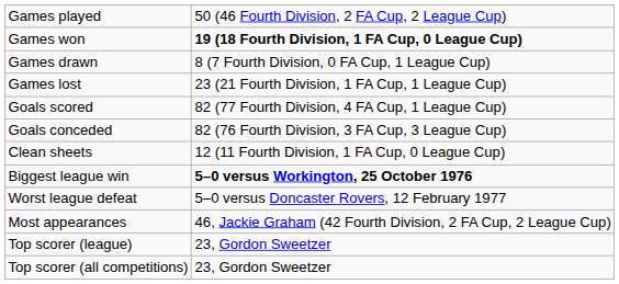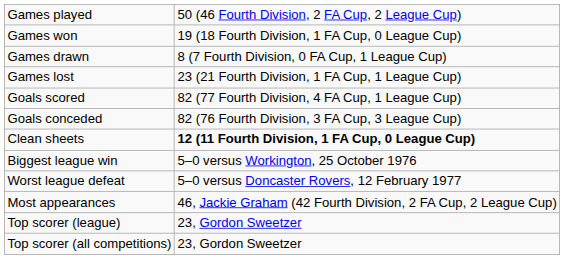Games won | column 2: bold -> normal
Clean sheets | column 2: normal -> bold
Biggest league win | column 2: bold -> normal
